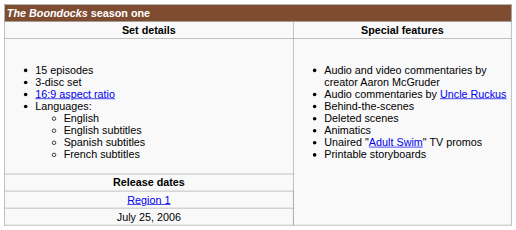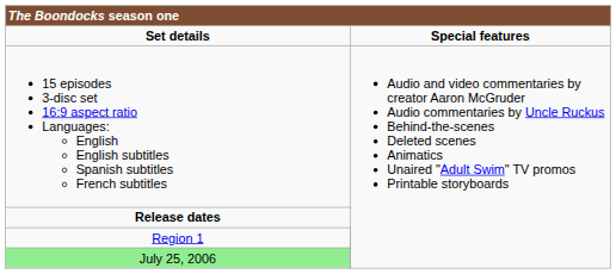July 25, 2006 | column 1: no background -> lightgreen background
